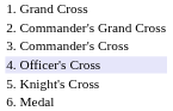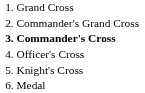3. Commander's Cross | column 1: normal -> bold
4. Officer's Cross | column 1: lavender background -> no background
